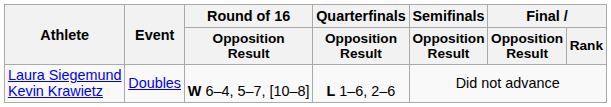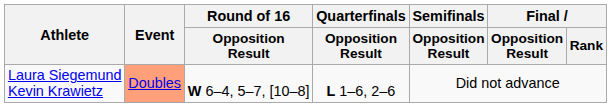Laura Siegemund Kevin Krawietz | Event: no background -> lightsalmon background
